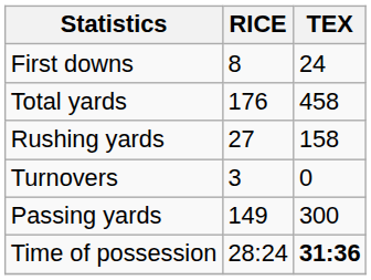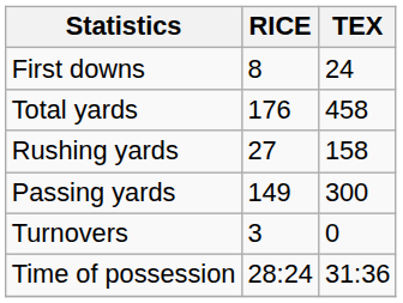rows swapped: Passing yards <-> Turnovers
Time of possession | TEX: bold -> normal
